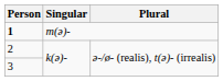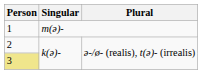1 | Person: bold -> normal
3 | Person: no background -> khaki background
